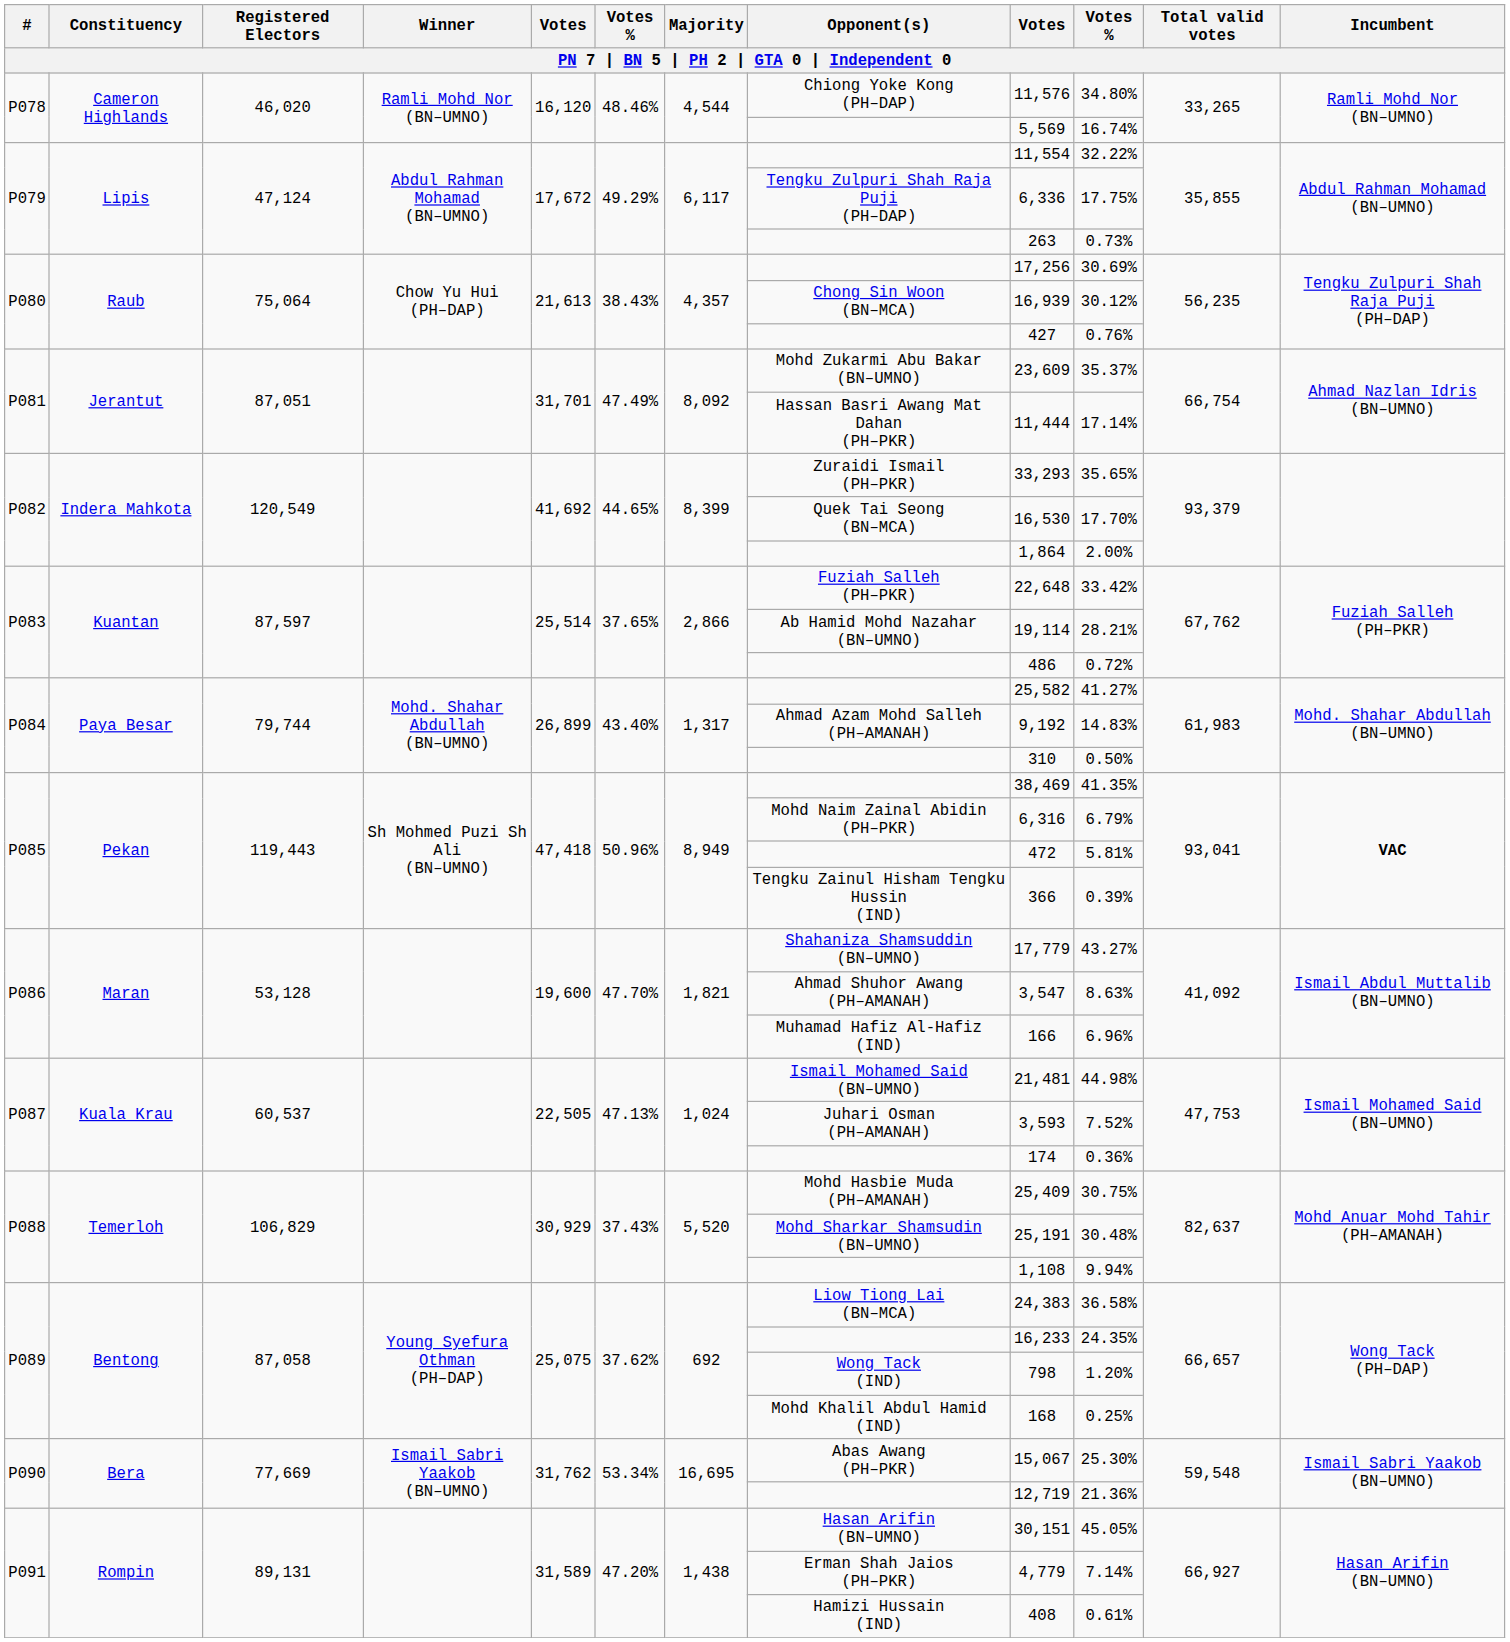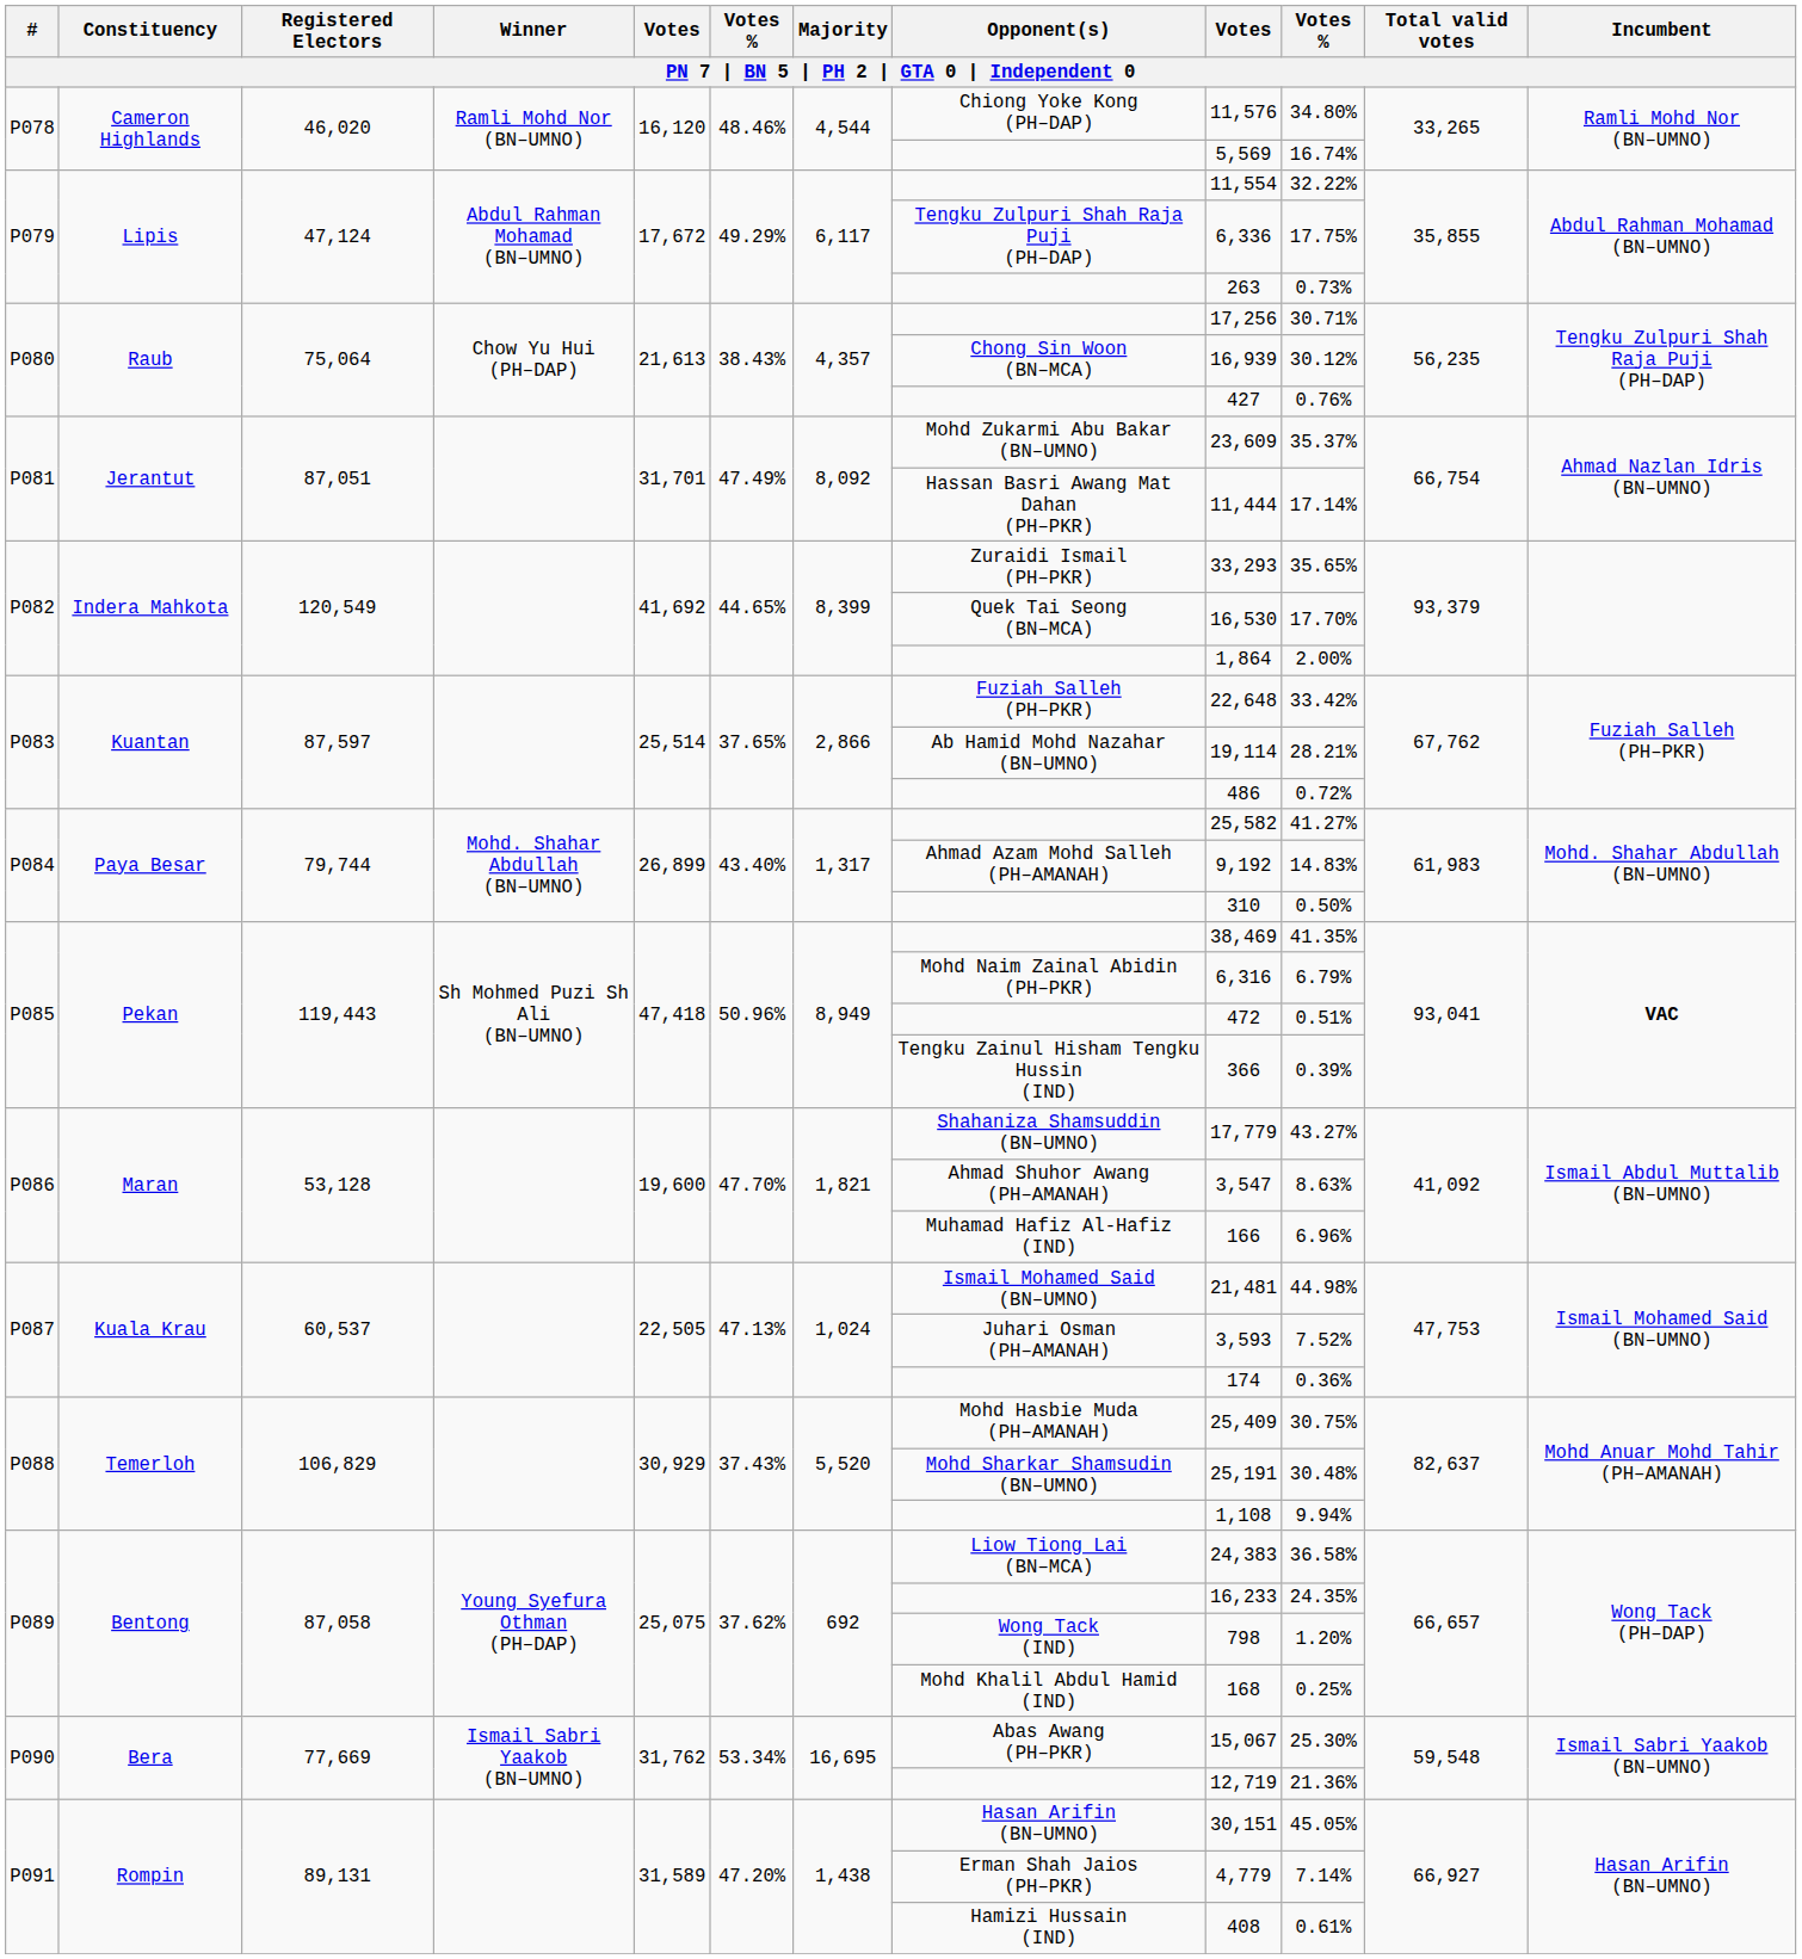row 8 | column 10: 30.69% -> 30.71%
row 24 | column 10: 5.81% -> 0.51%
